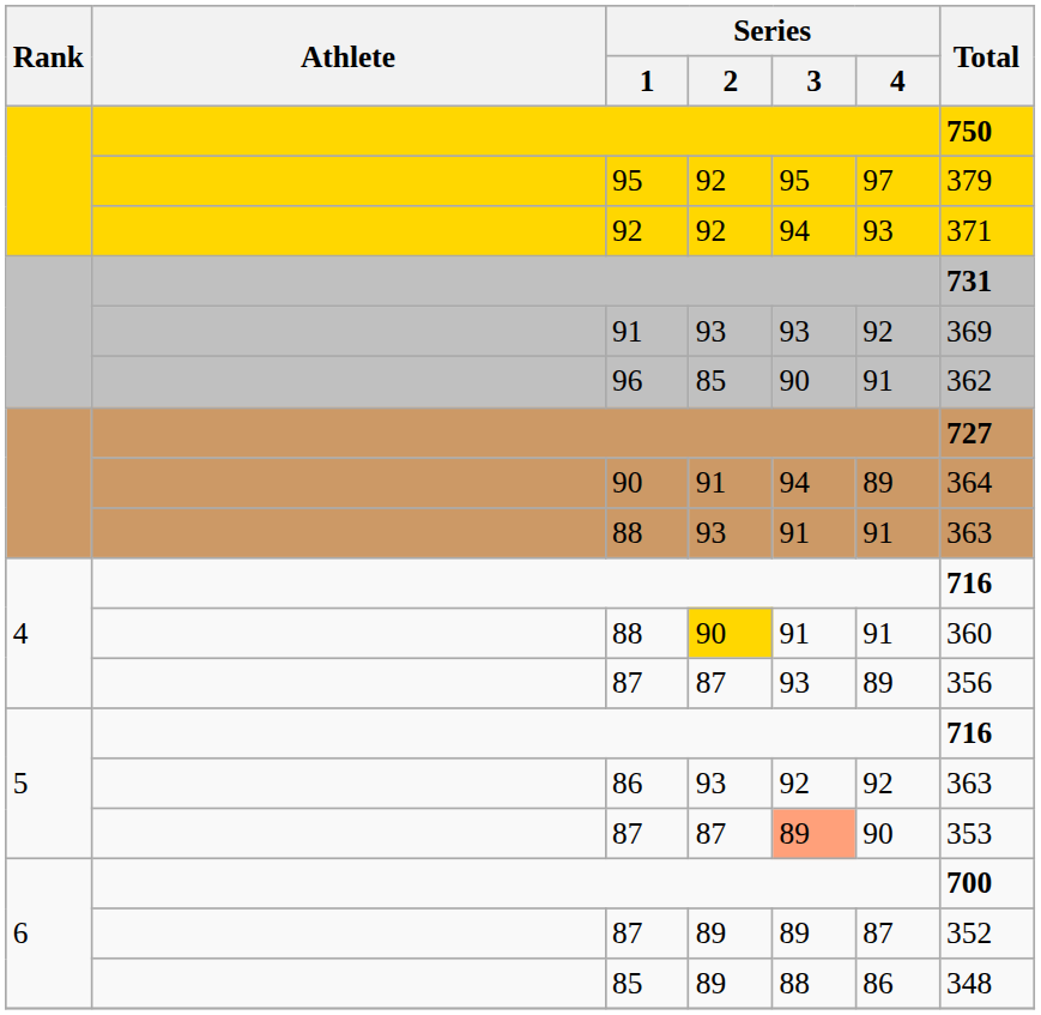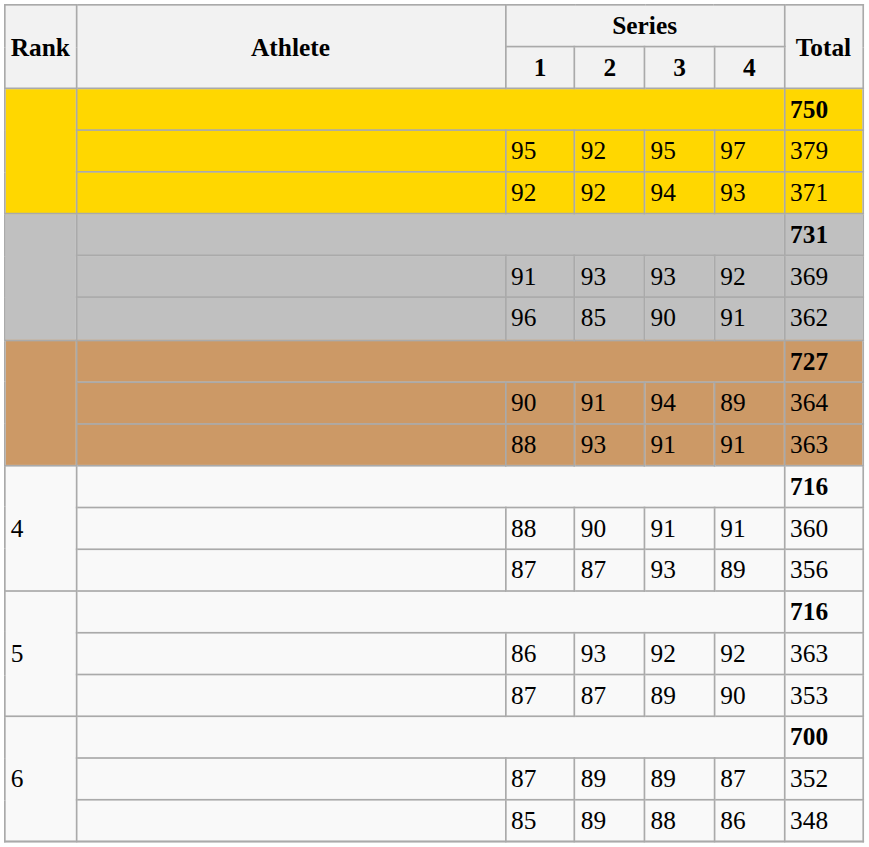4 / 88 | Series / 2: gold background -> no background
5 / 87 | Series / 3: lightsalmon background -> no background
